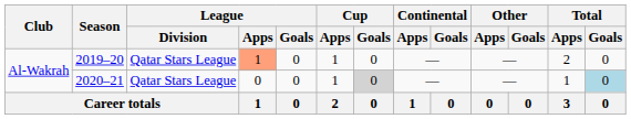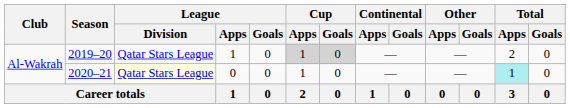2019–20 | League / Apps: lightsalmon background -> no background
2019–20 | Cup / Apps: no background -> lightgrey background
2019–20 | Cup / Goals: no background -> lightgrey background
2020–21 | League / Division: no background -> lightyellow background
2020–21 | Cup / Goals: lightgrey background -> no background
2020–21 | Total / Apps: no background -> paleturquoise background
2020–21 | Total / Goals: lightblue background -> no background
